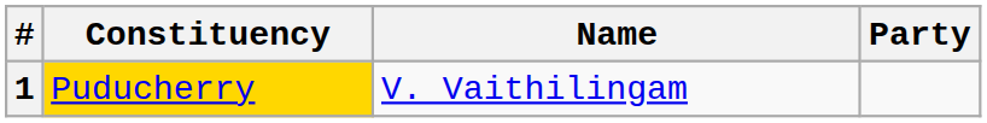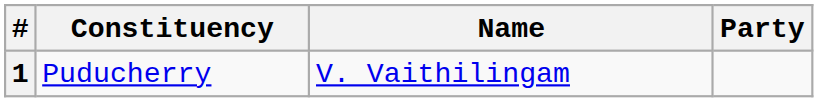1 | Constituency: gold background -> no background
